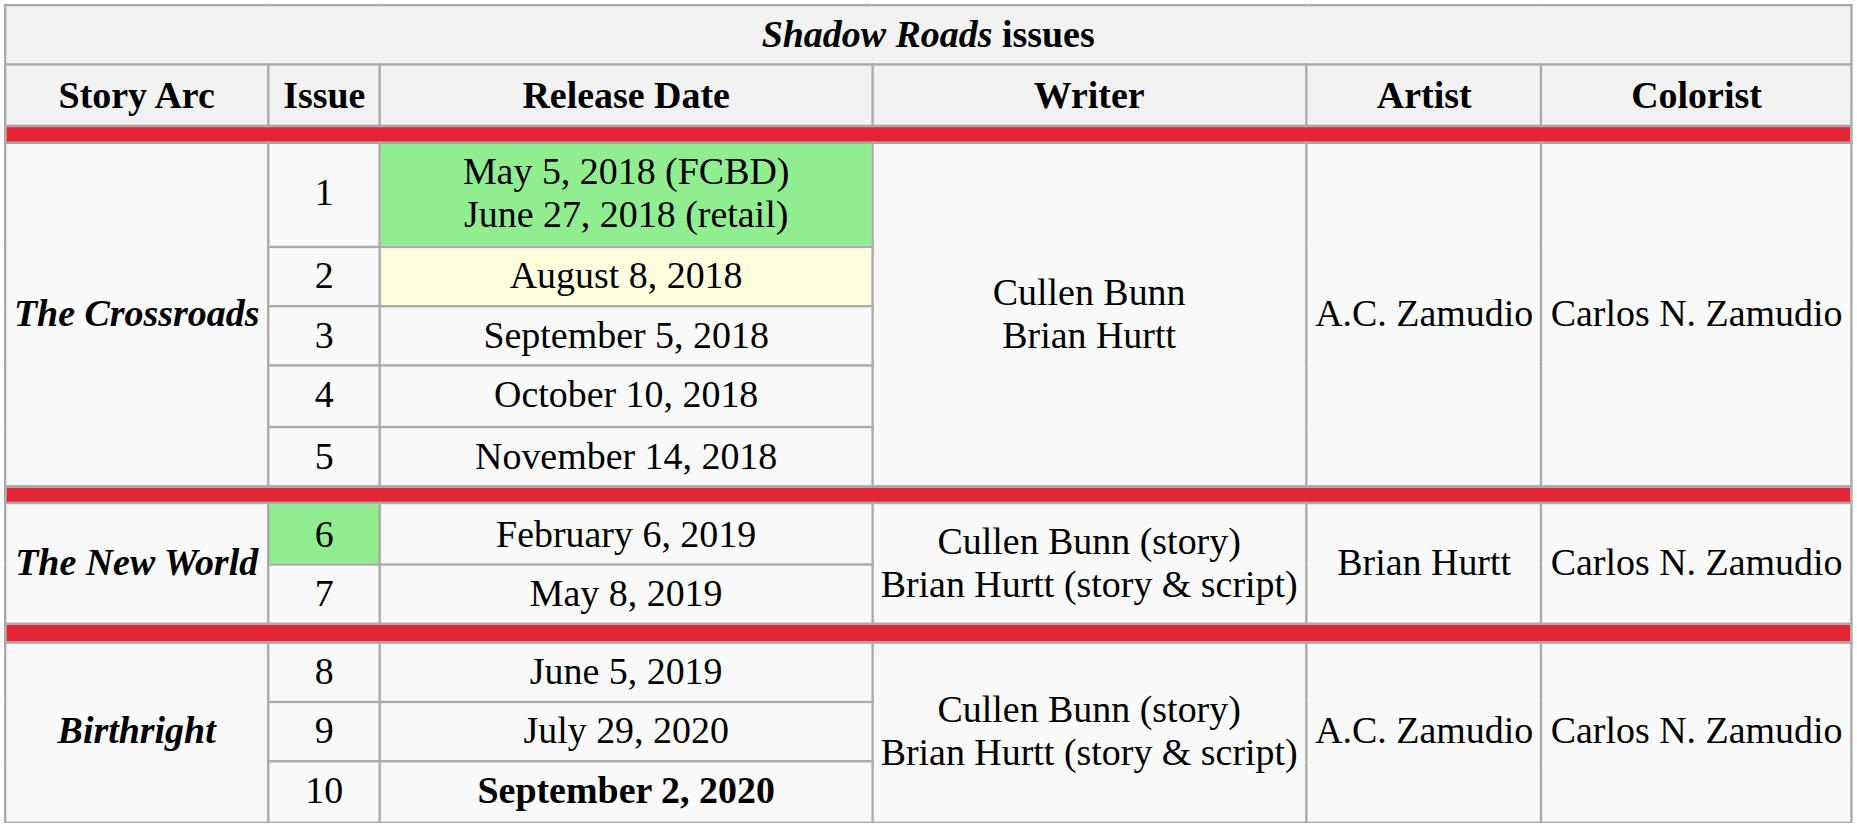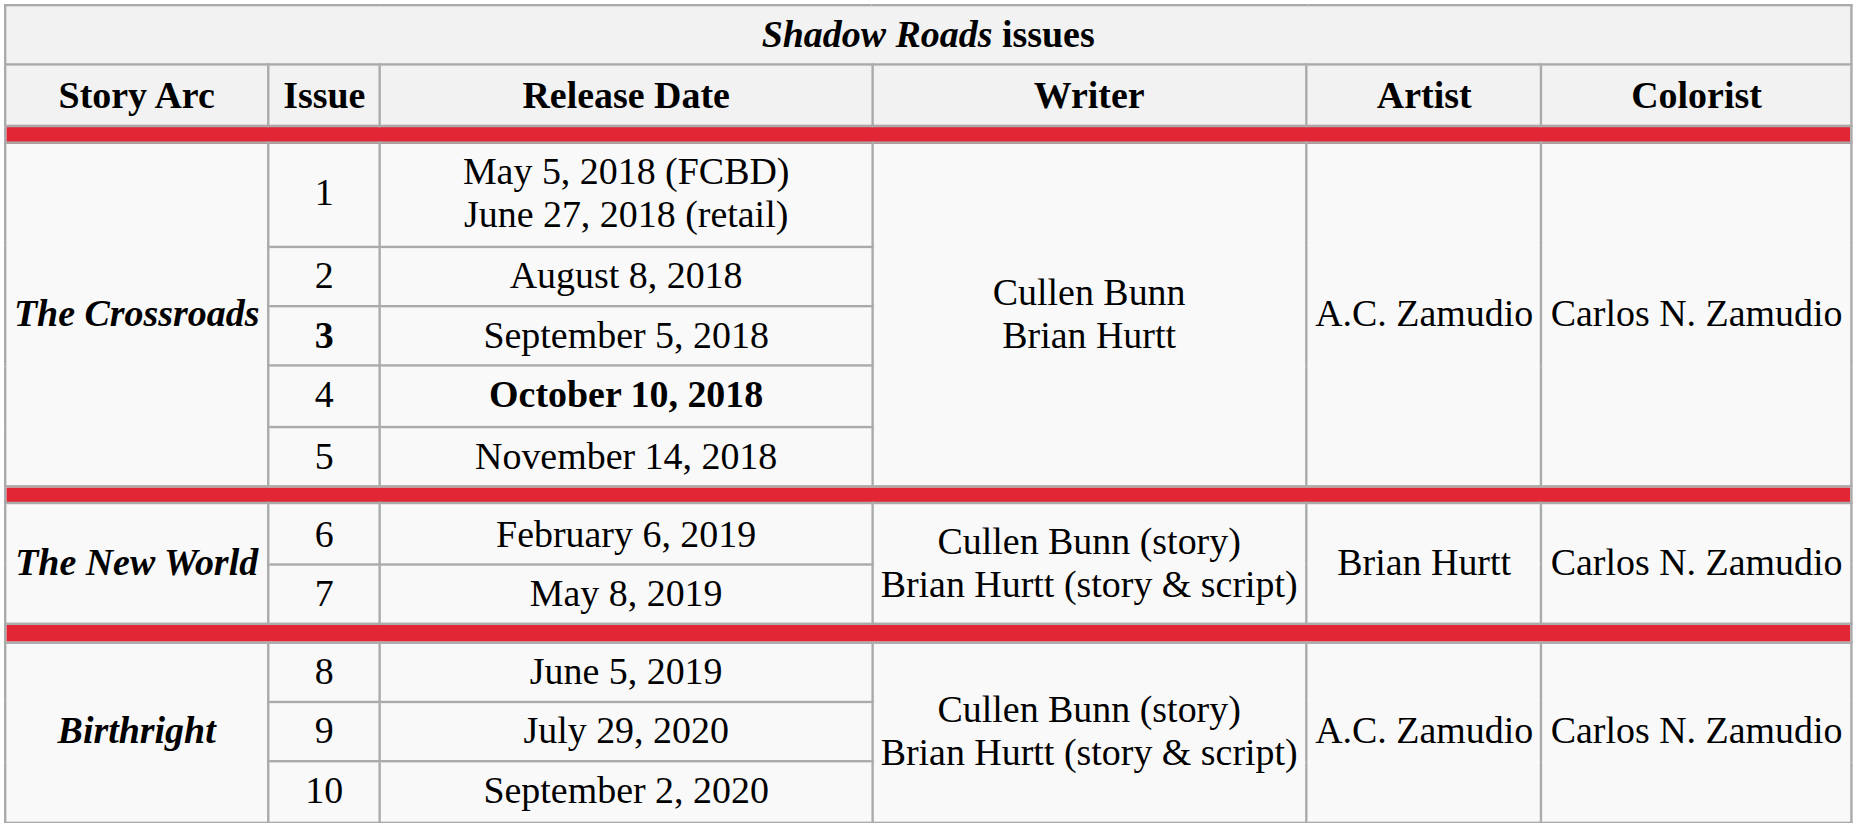1 | Shadow Roads issues / Release Date: lightgreen background -> no background
2 | Shadow Roads issues / Release Date: lightyellow background -> no background
3 | Shadow Roads issues / Issue: normal -> bold
4 | Shadow Roads issues / Release Date: normal -> bold
6 | Shadow Roads issues / Issue: lightgreen background -> no background
10 | Shadow Roads issues / Release Date: bold -> normal
